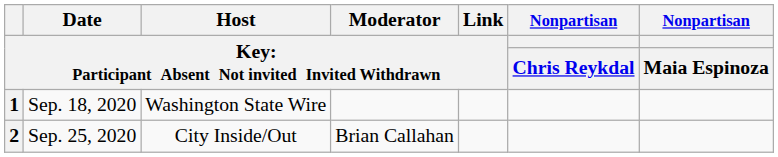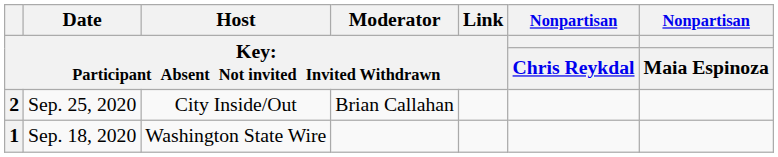rows swapped: 1 <-> 2
